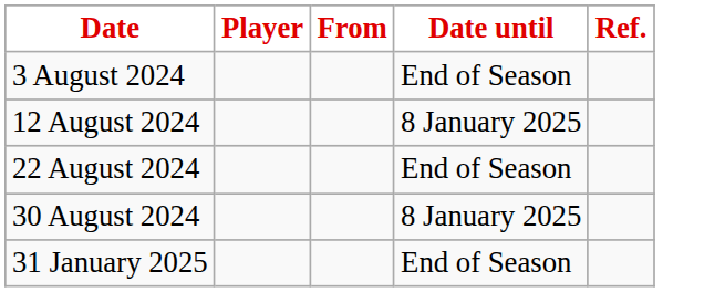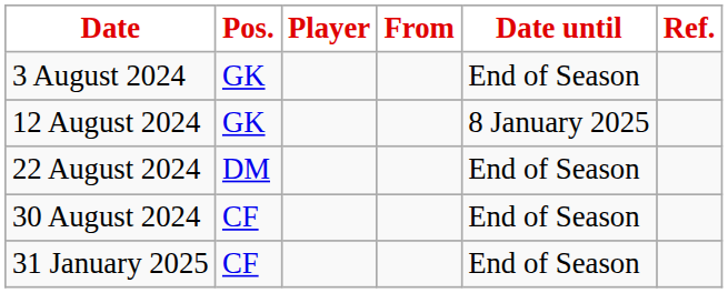+ column: Pos. | GK | GK | DM | CF | CF
30 August 2024 | Date until: 8 January 2025 -> End of Season
